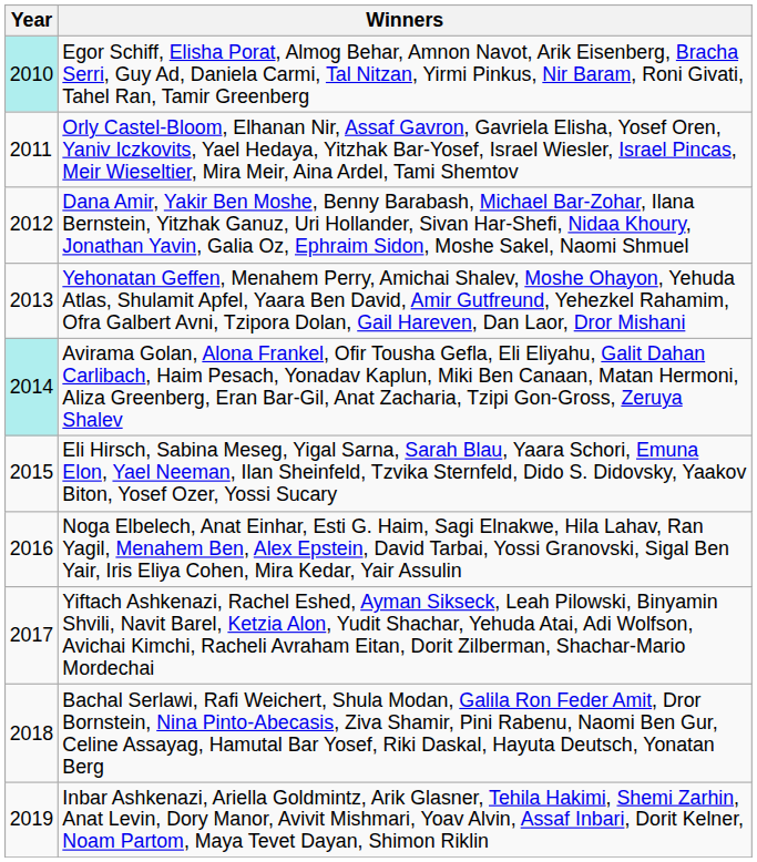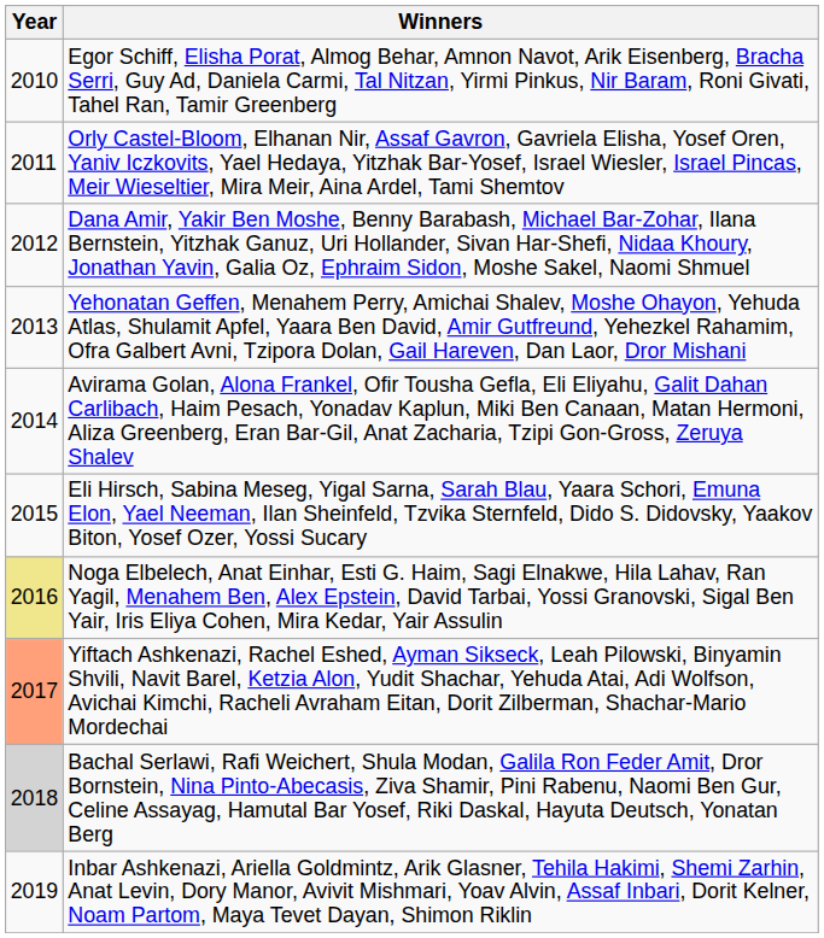row 2 | Year: paleturquoise background -> no background
row 6 | Year: paleturquoise background -> no background
row 8 | Year: no background -> khaki background
row 9 | Year: no background -> lightsalmon background
row 10 | Year: no background -> lightgrey background
